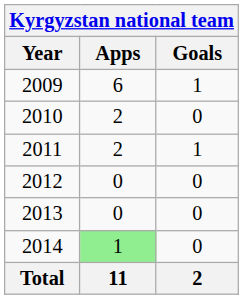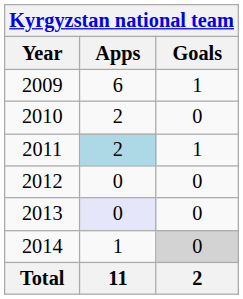2011 | Apps: no background -> lightblue background
2013 | Apps: no background -> lavender background
2014 | Apps: lightgreen background -> no background
2014 | Goals: no background -> lightgrey background
